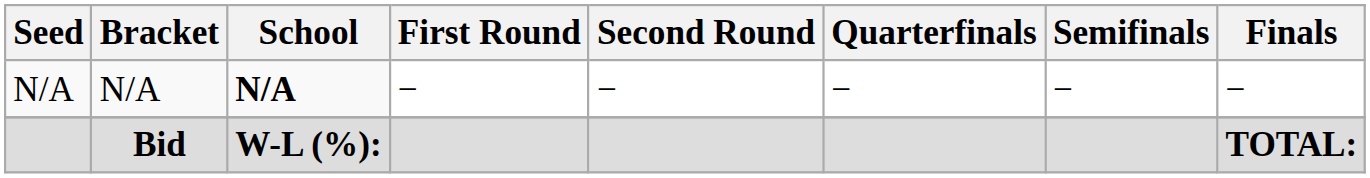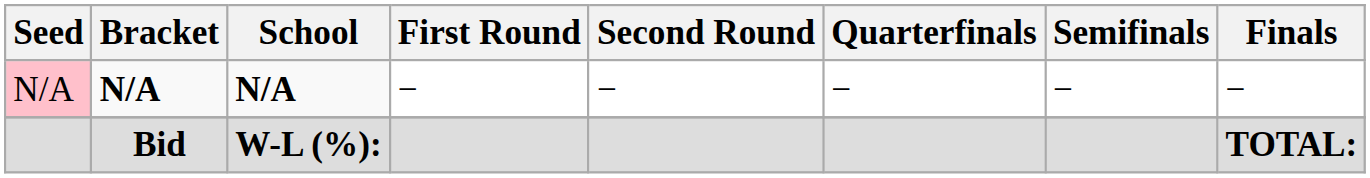row 2 | Seed: no background -> pink background
row 2 | Bracket: normal -> bold
